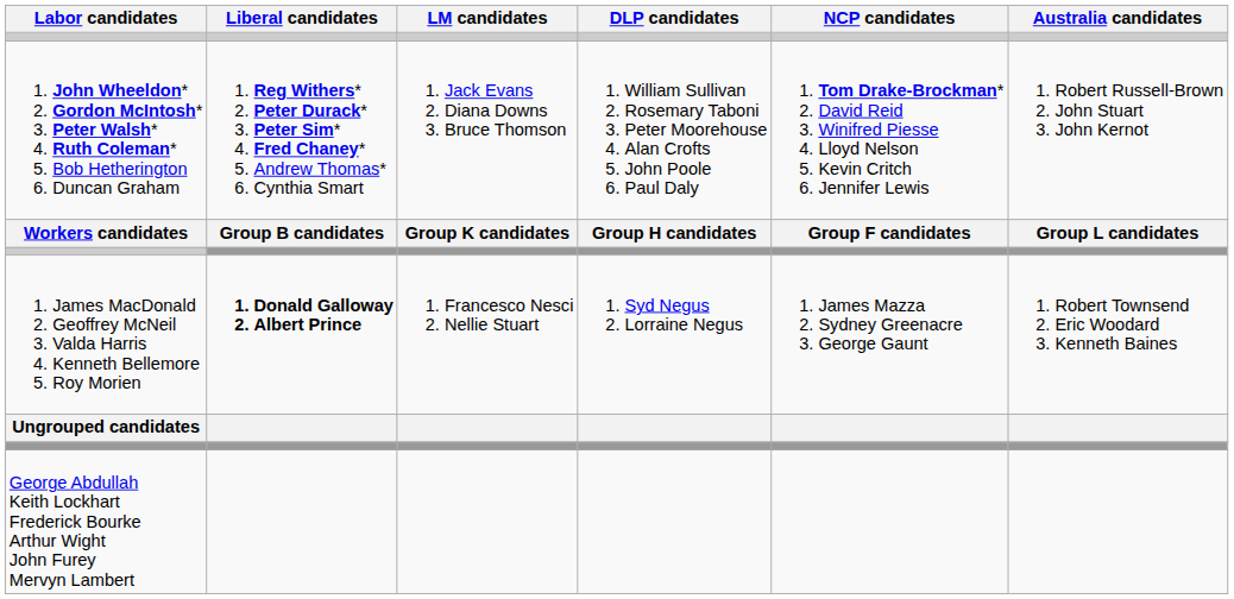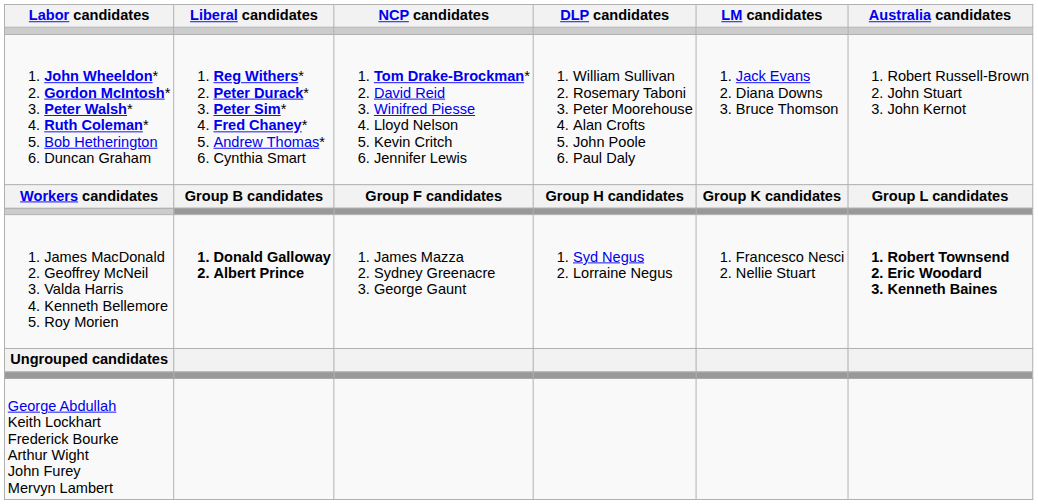columns swapped: NCP candidates <-> LM candidates
row 6 | Australia candidates: normal -> bold
